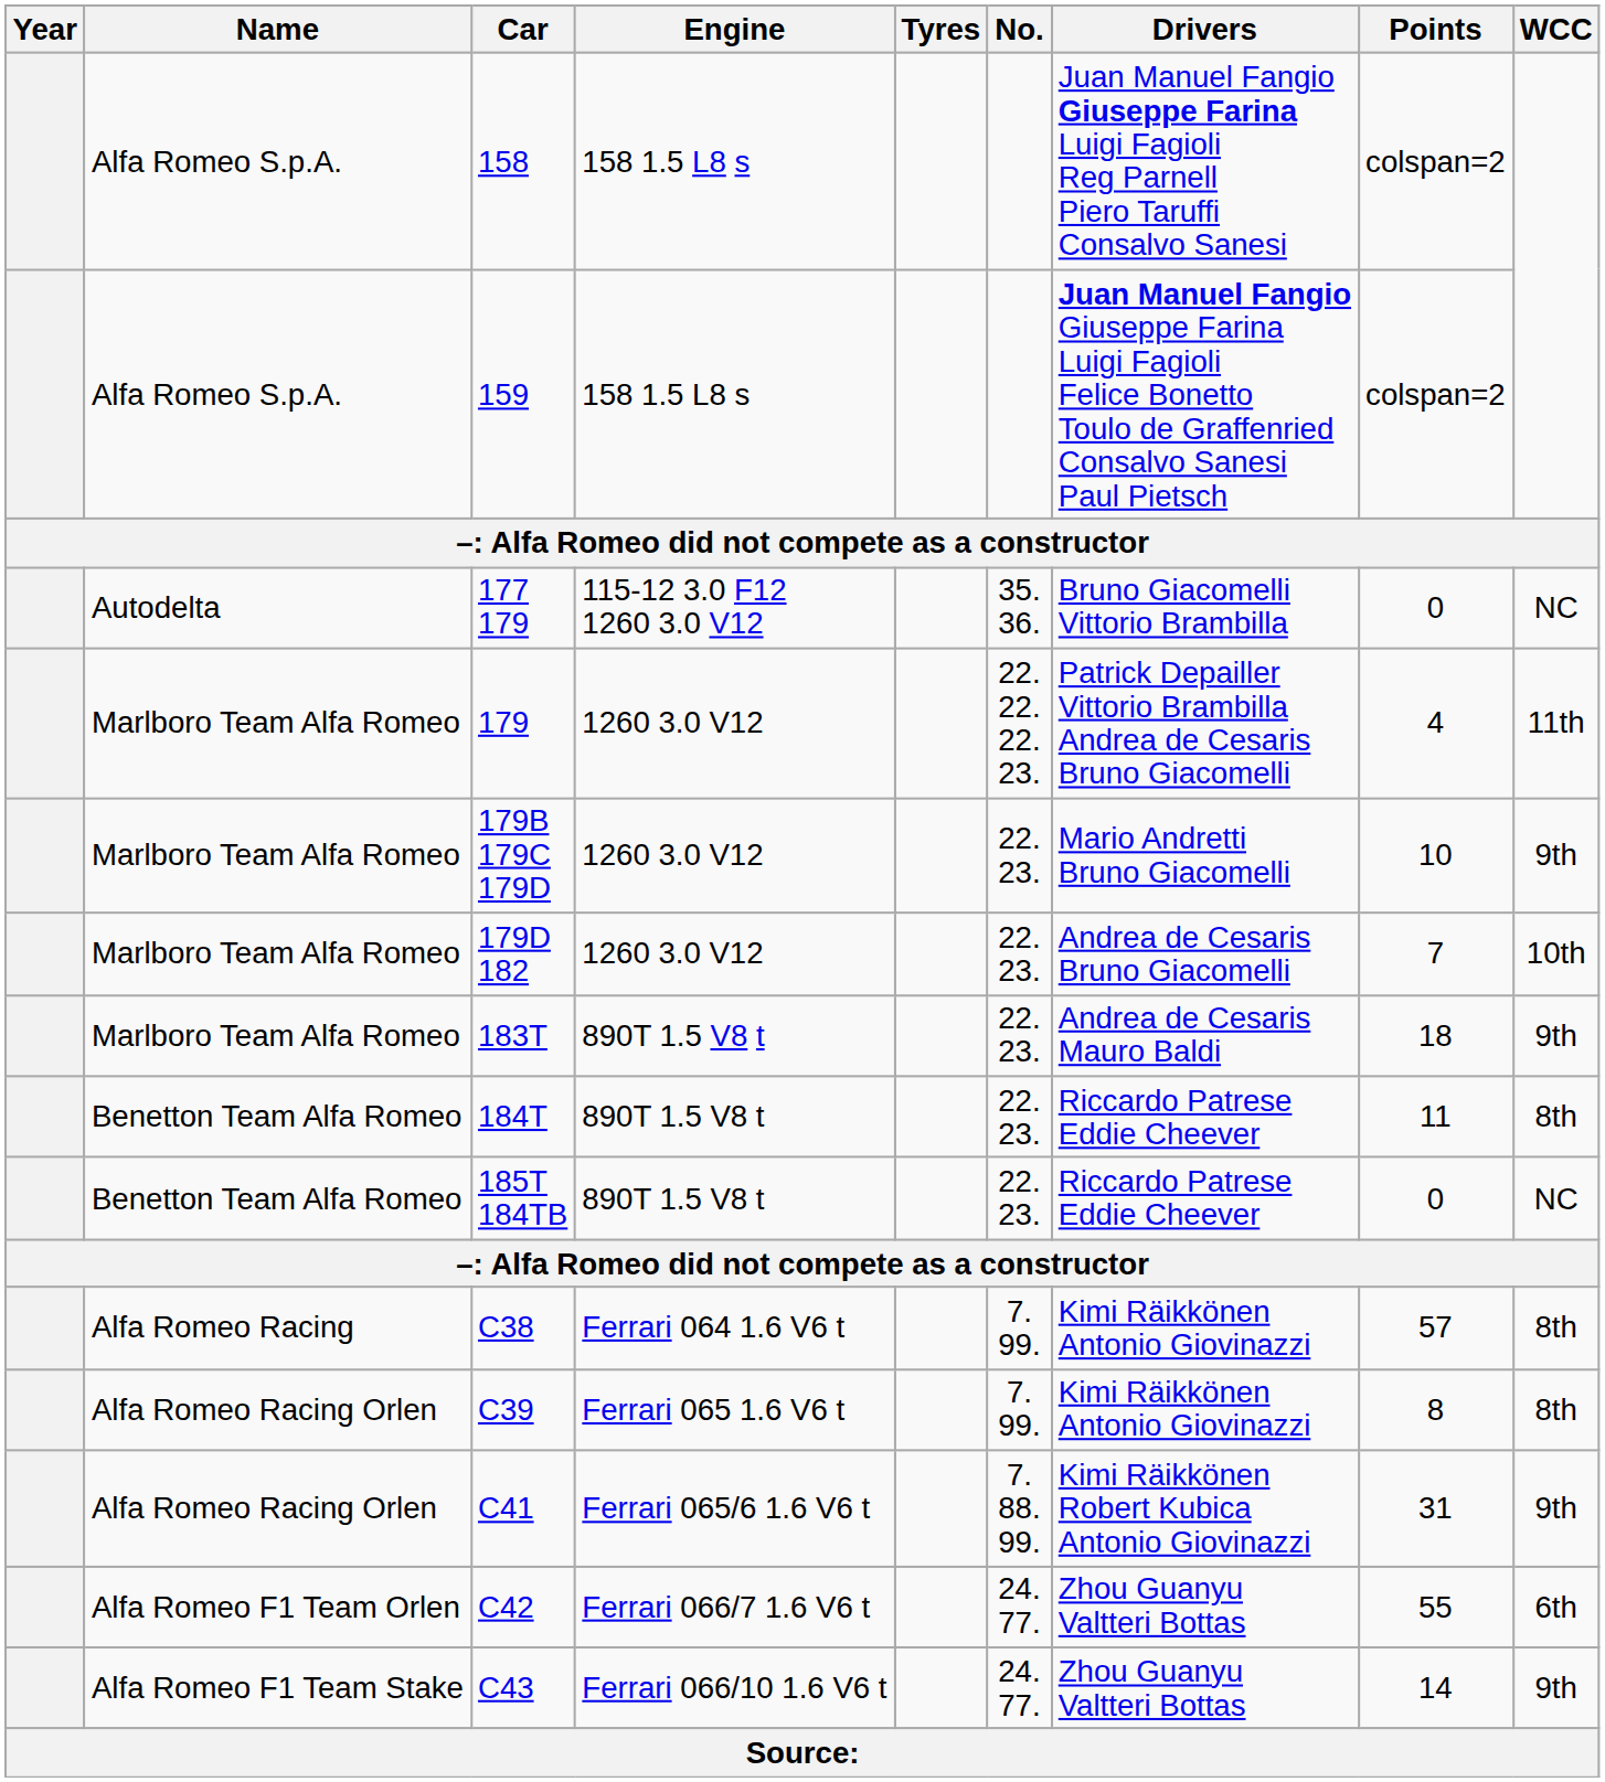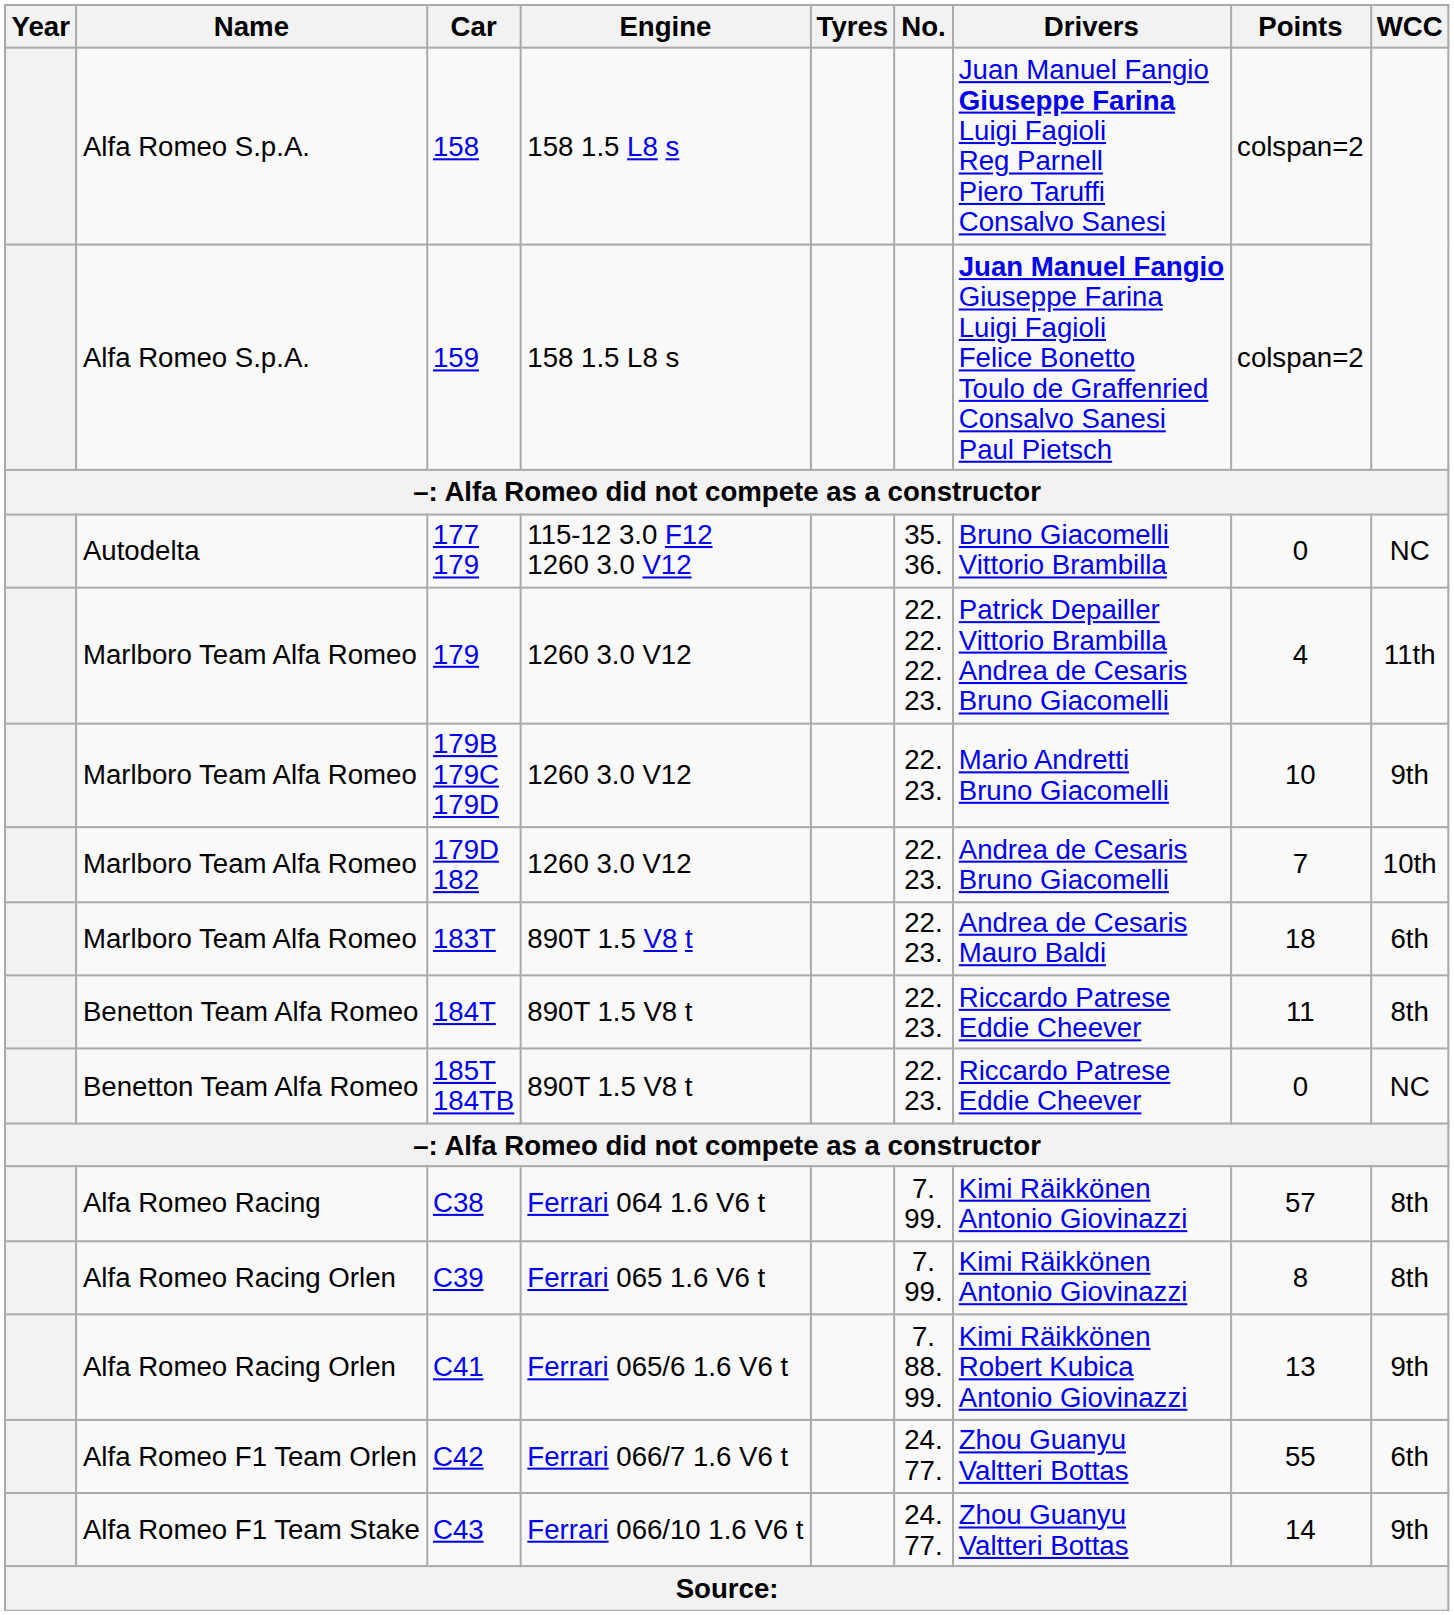183T | WCC: 9th -> 6th
C41 | Points: 31 -> 13
